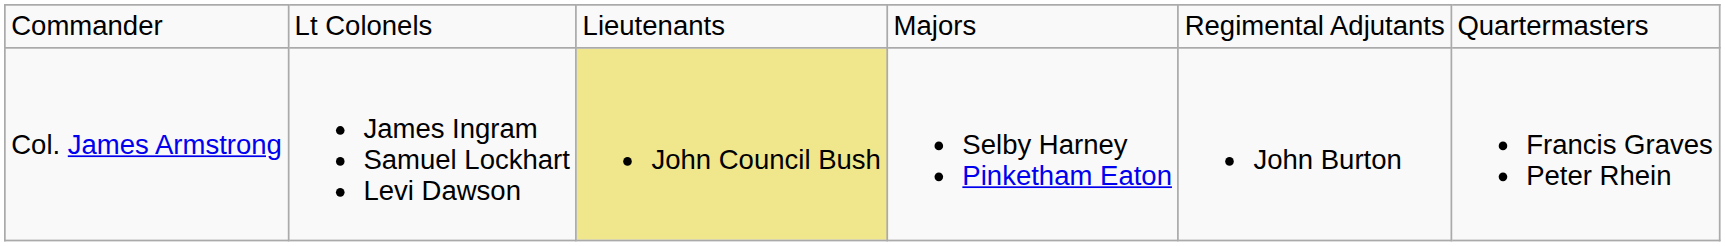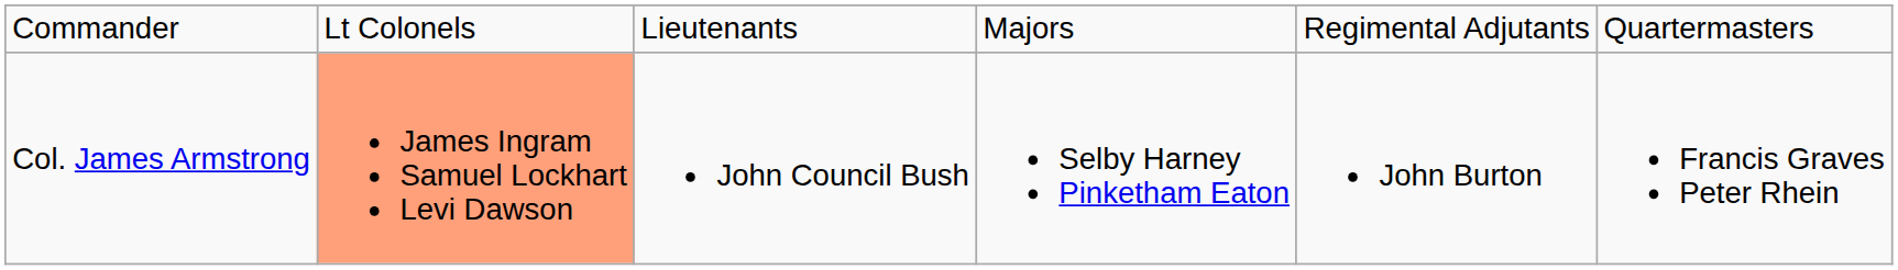Col. James Armstrong | column 2: no background -> lightsalmon background
Col. James Armstrong | column 3: khaki background -> no background
